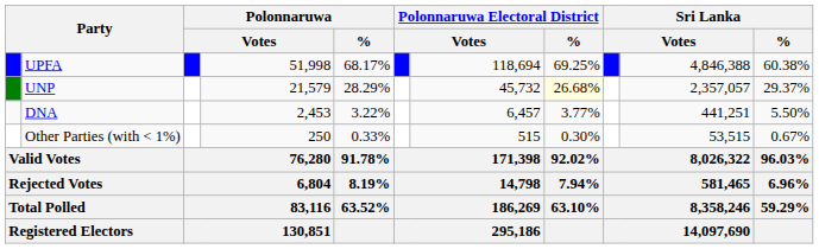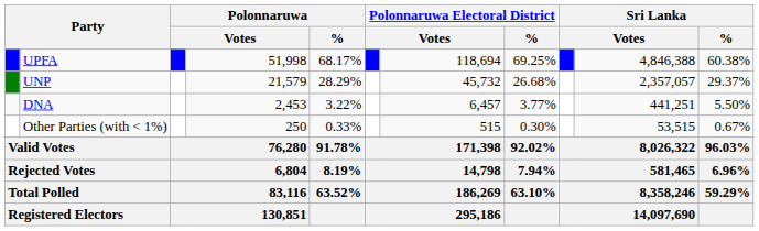UNP | Polonnaruwa Electoral District / %: lightyellow background -> no background
